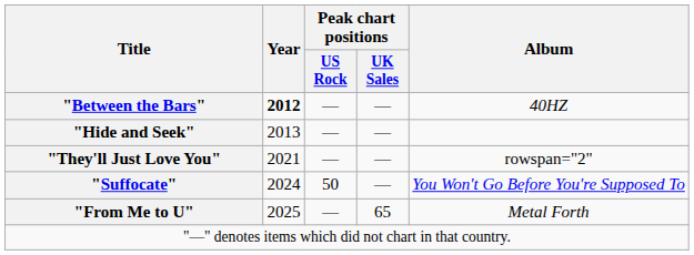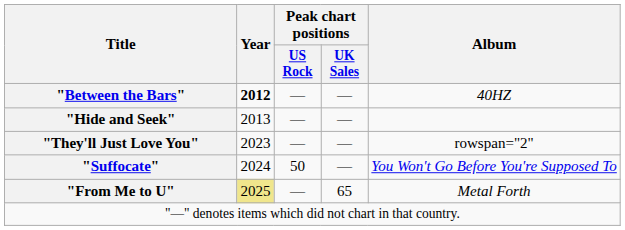"They'll Just Love You" | Year: 2021 -> 2023
"From Me to U" | Year: no background -> khaki background
